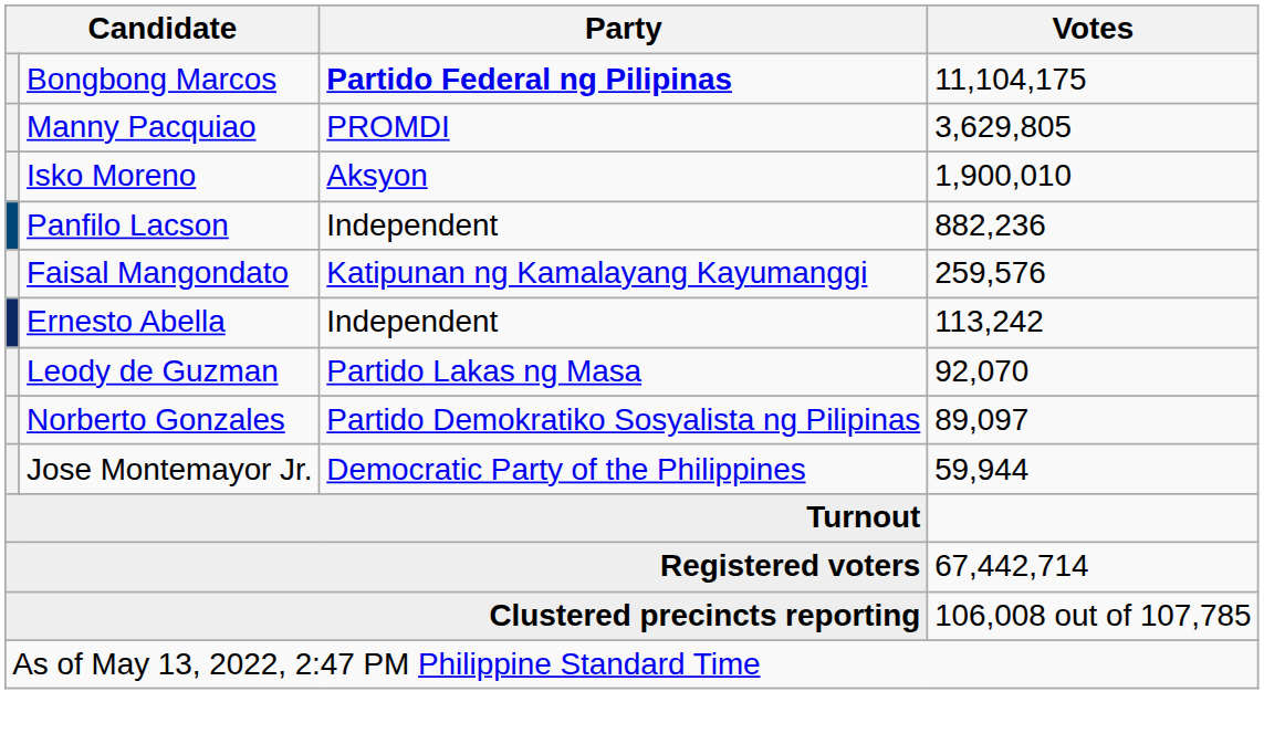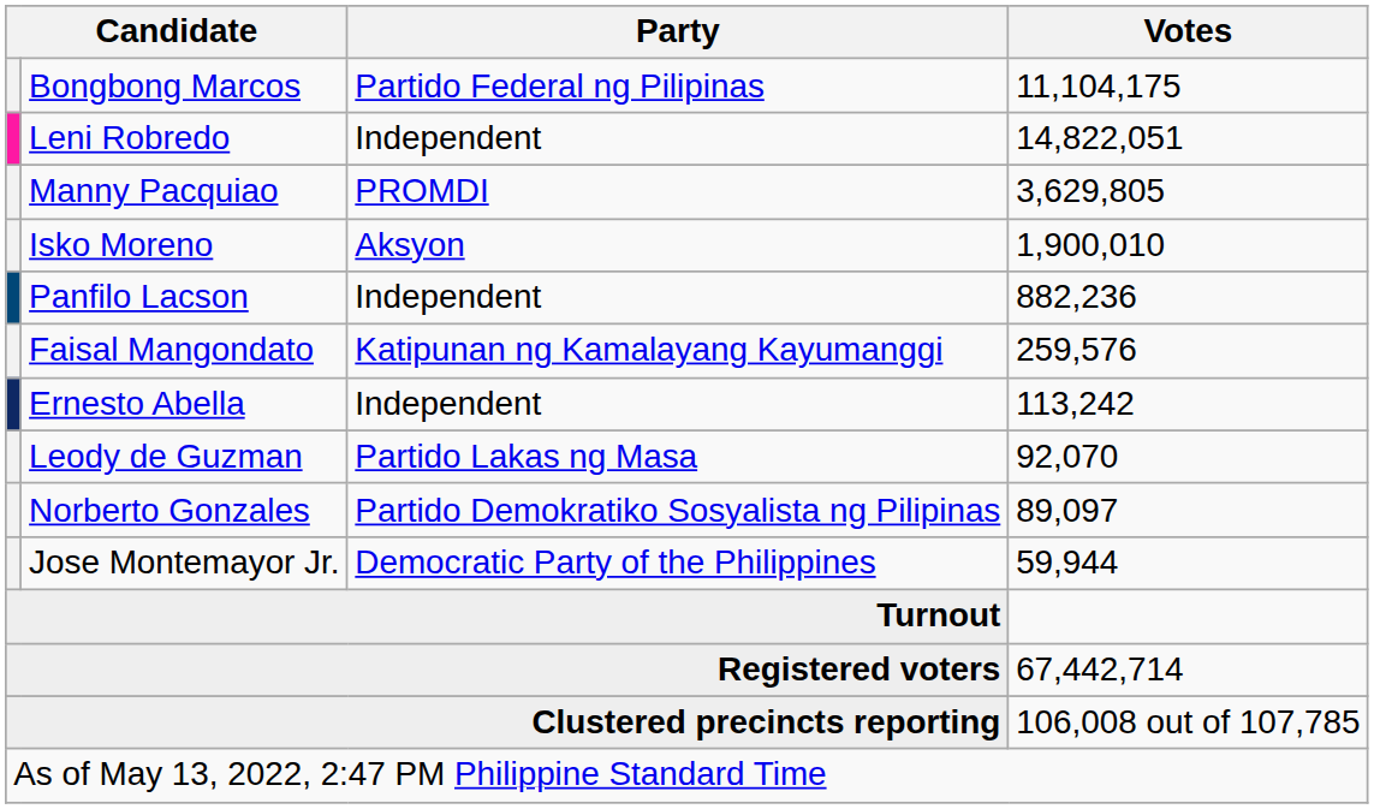Bongbong Marcos | Party: bold -> normal
+ row: Leni Robredo | Independent | 14,822,051
